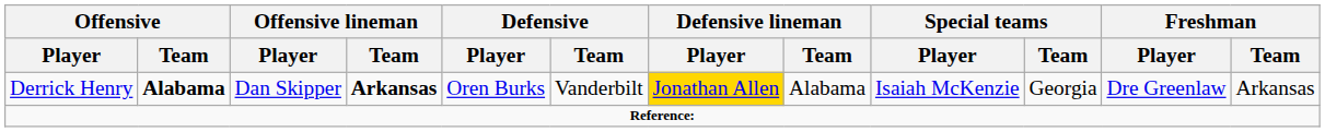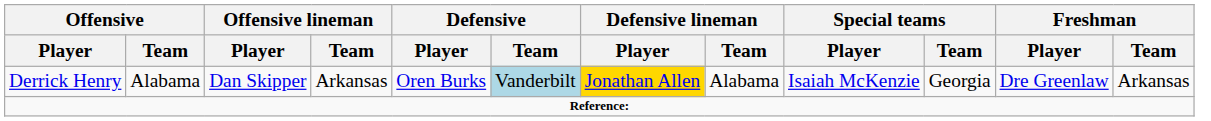Derrick Henry | Offensive / Team: bold -> normal
Derrick Henry | Offensive lineman / Team: bold -> normal
Derrick Henry | Defensive / Team: no background -> lightblue background
